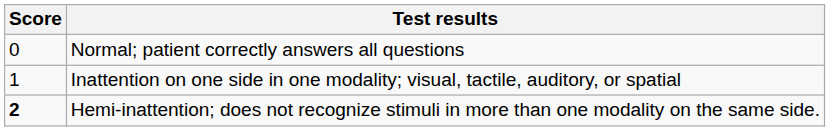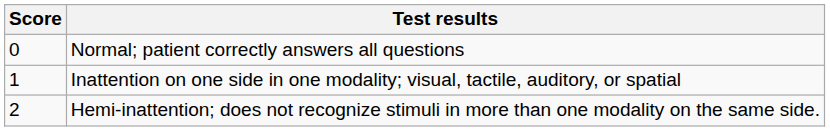row 4 | Score: bold -> normal
